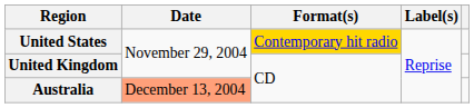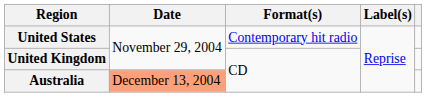United States | Format(s): gold background -> no background
